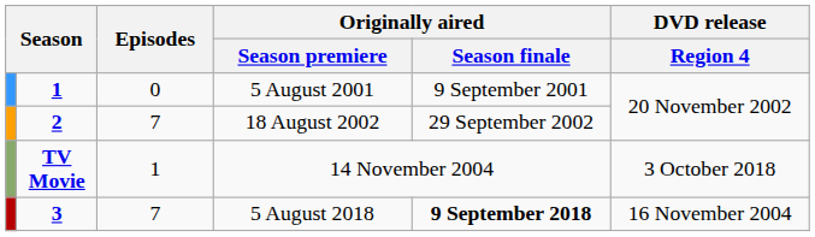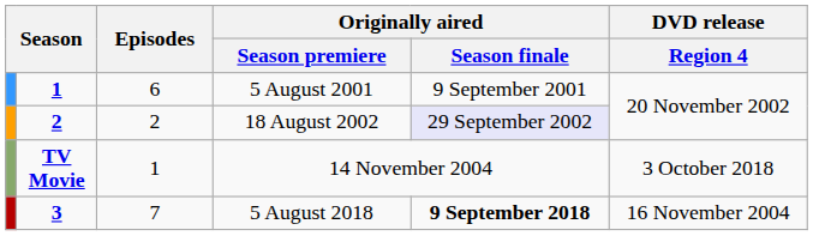5 August 2001 | Episodes: 0 -> 6
18 August 2002 | Episodes: 7 -> 2
18 August 2002 | Originally aired / Season finale: no background -> lavender background
